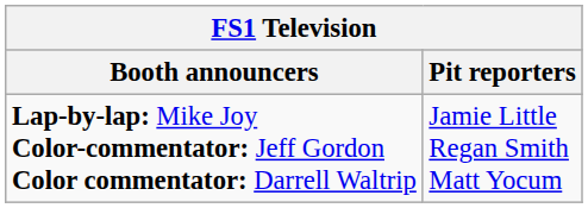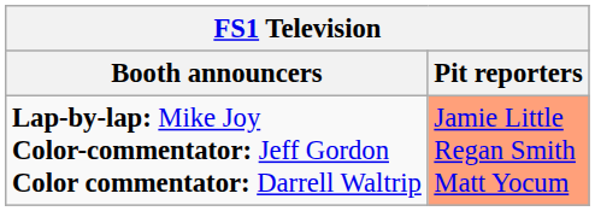row 3 | Pit reporters: no background -> lightsalmon background
